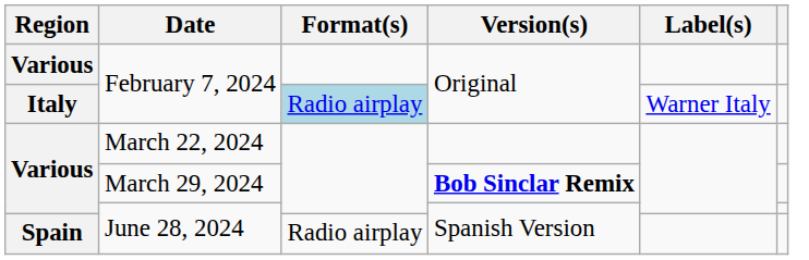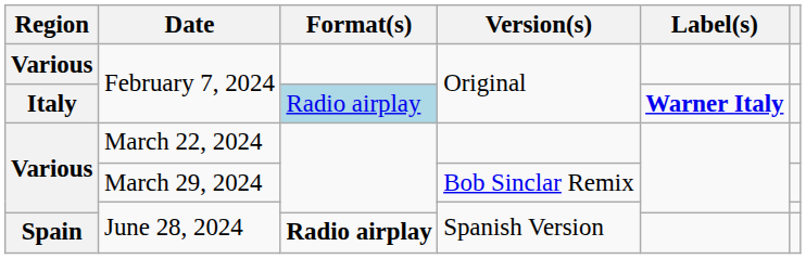Italy / February 7, 2024 | Label(s): normal -> bold
March 29, 2024 | Version(s): bold -> normal
Spain / June 28, 2024 | Format(s): normal -> bold
